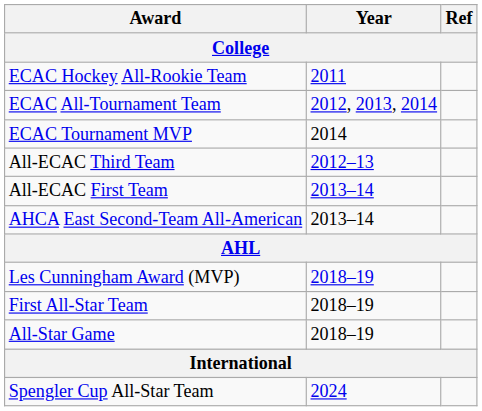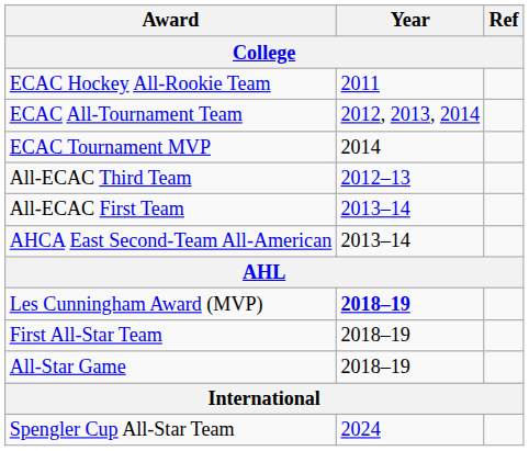Les Cunningham Award (MVP) | Year: normal -> bold
